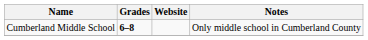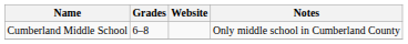Cumberland Middle School | Grades: bold -> normal
